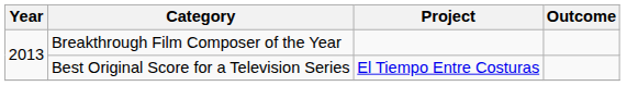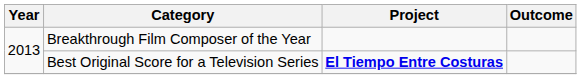Best Original Score for a Television Series | Project: normal -> bold
